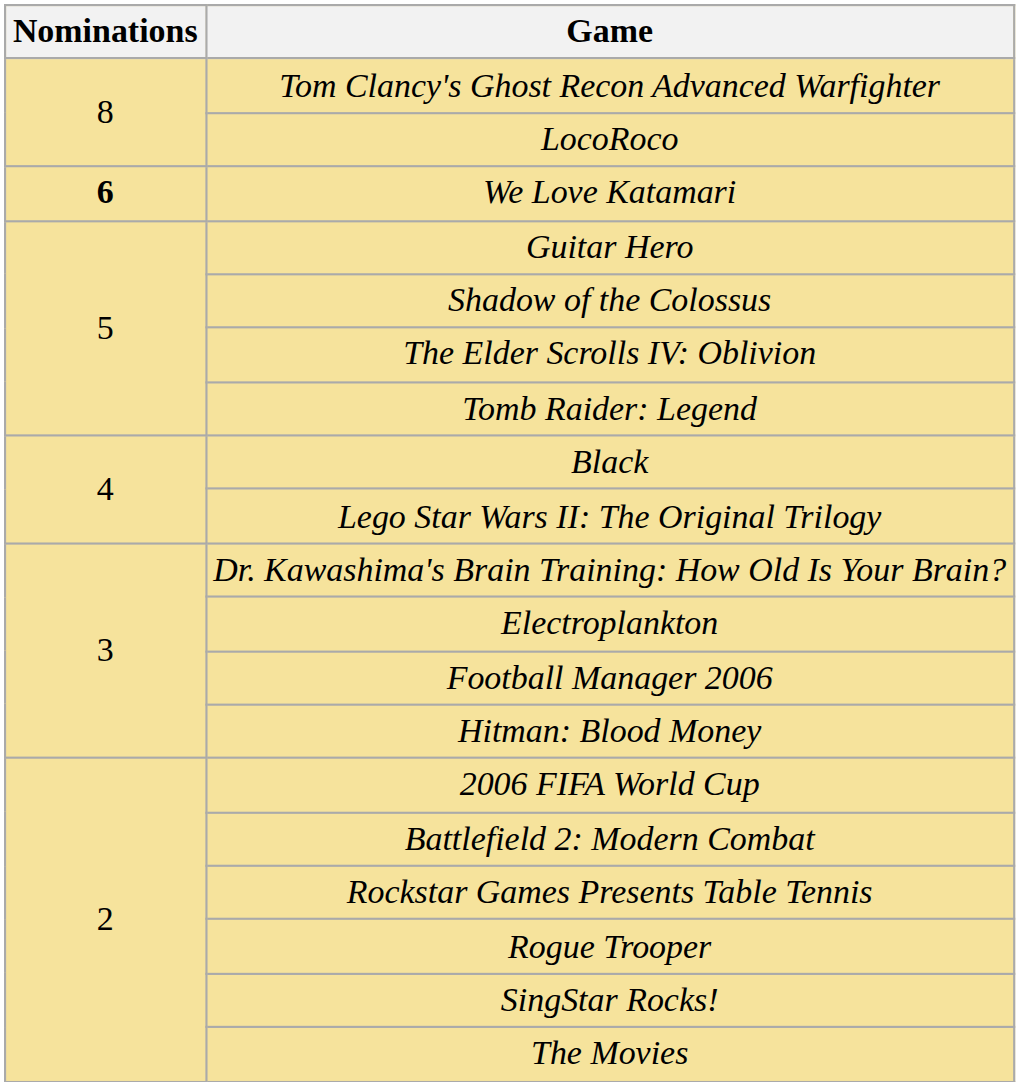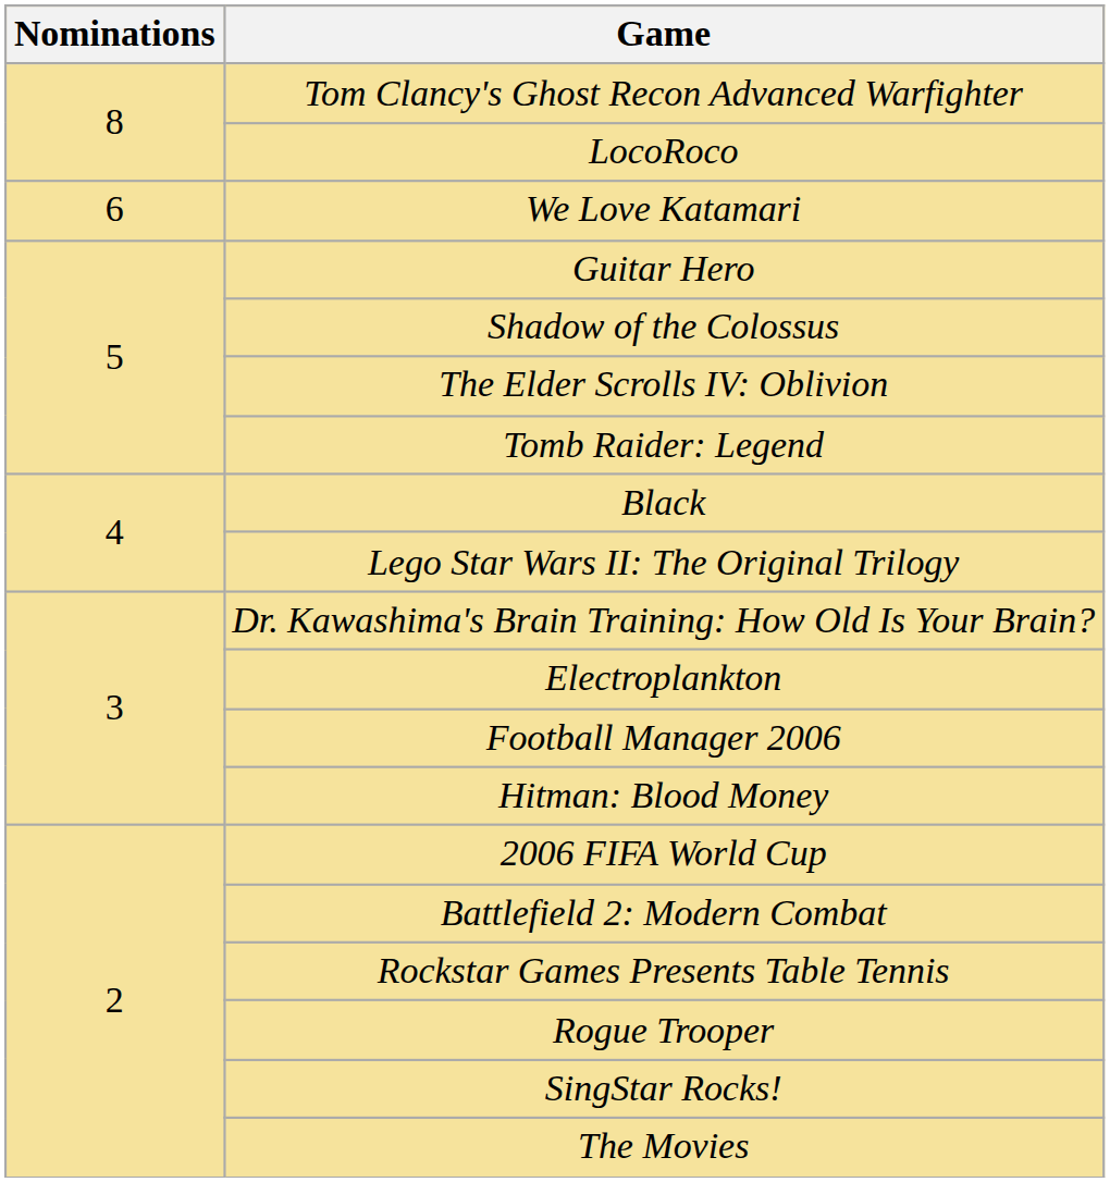We Love Katamari | Nominations: bold -> normal
